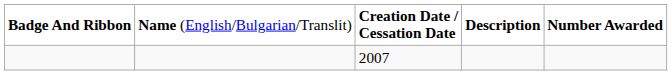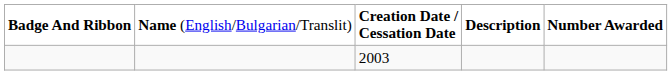row 2 | column 3: 2007 -> 2003
